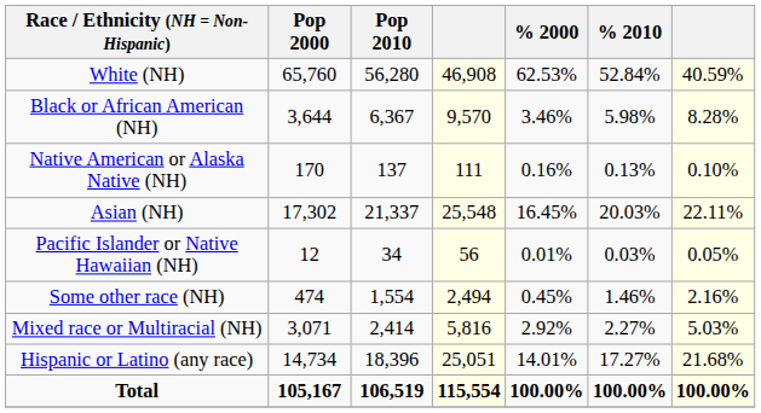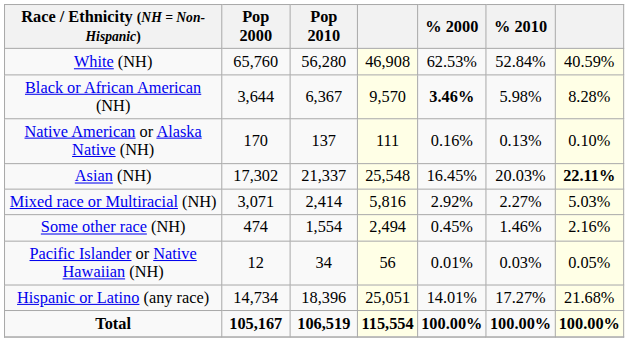Black or African American (NH) | % 2000: normal -> bold
Asian (NH) | column 7: normal -> bold
rows swapped: Pacific Islander or Native Hawaiian (NH) <-> Mixed race or Multiracial (NH)
